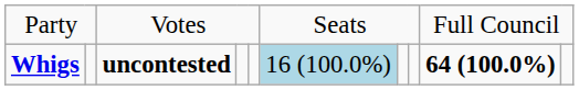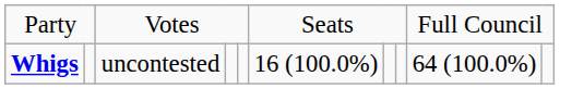Whigs | column 3: bold -> normal
Whigs | column 6: lightblue background -> no background
Whigs | column 9: bold -> normal
